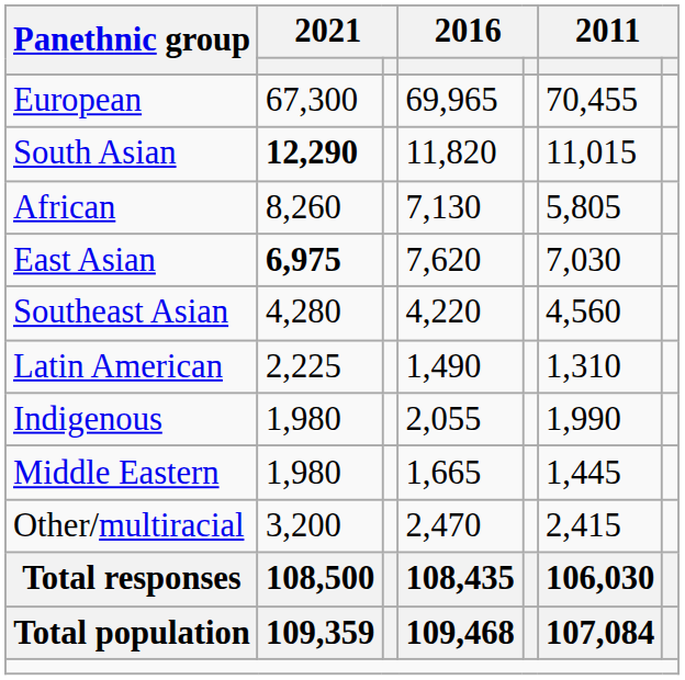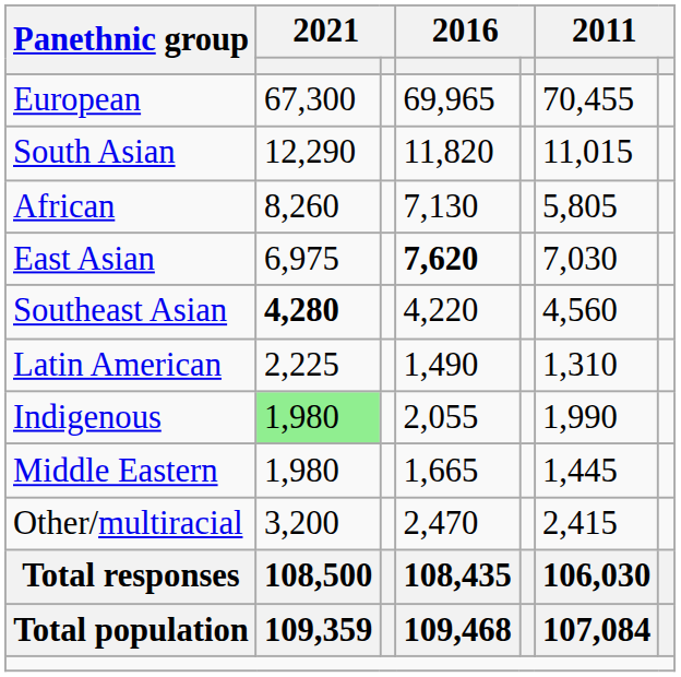South Asian | column 2: bold -> normal
East Asian | column 2: bold -> normal
East Asian | column 4: normal -> bold
Southeast Asian | column 2: normal -> bold
Indigenous | column 2: no background -> lightgreen background
